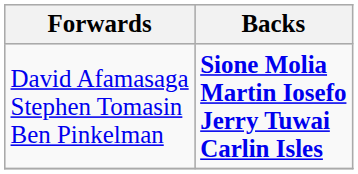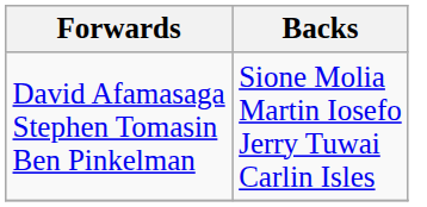David Afamasaga Stephen Tomasin Ben Pinkelman | Backs: bold -> normal
